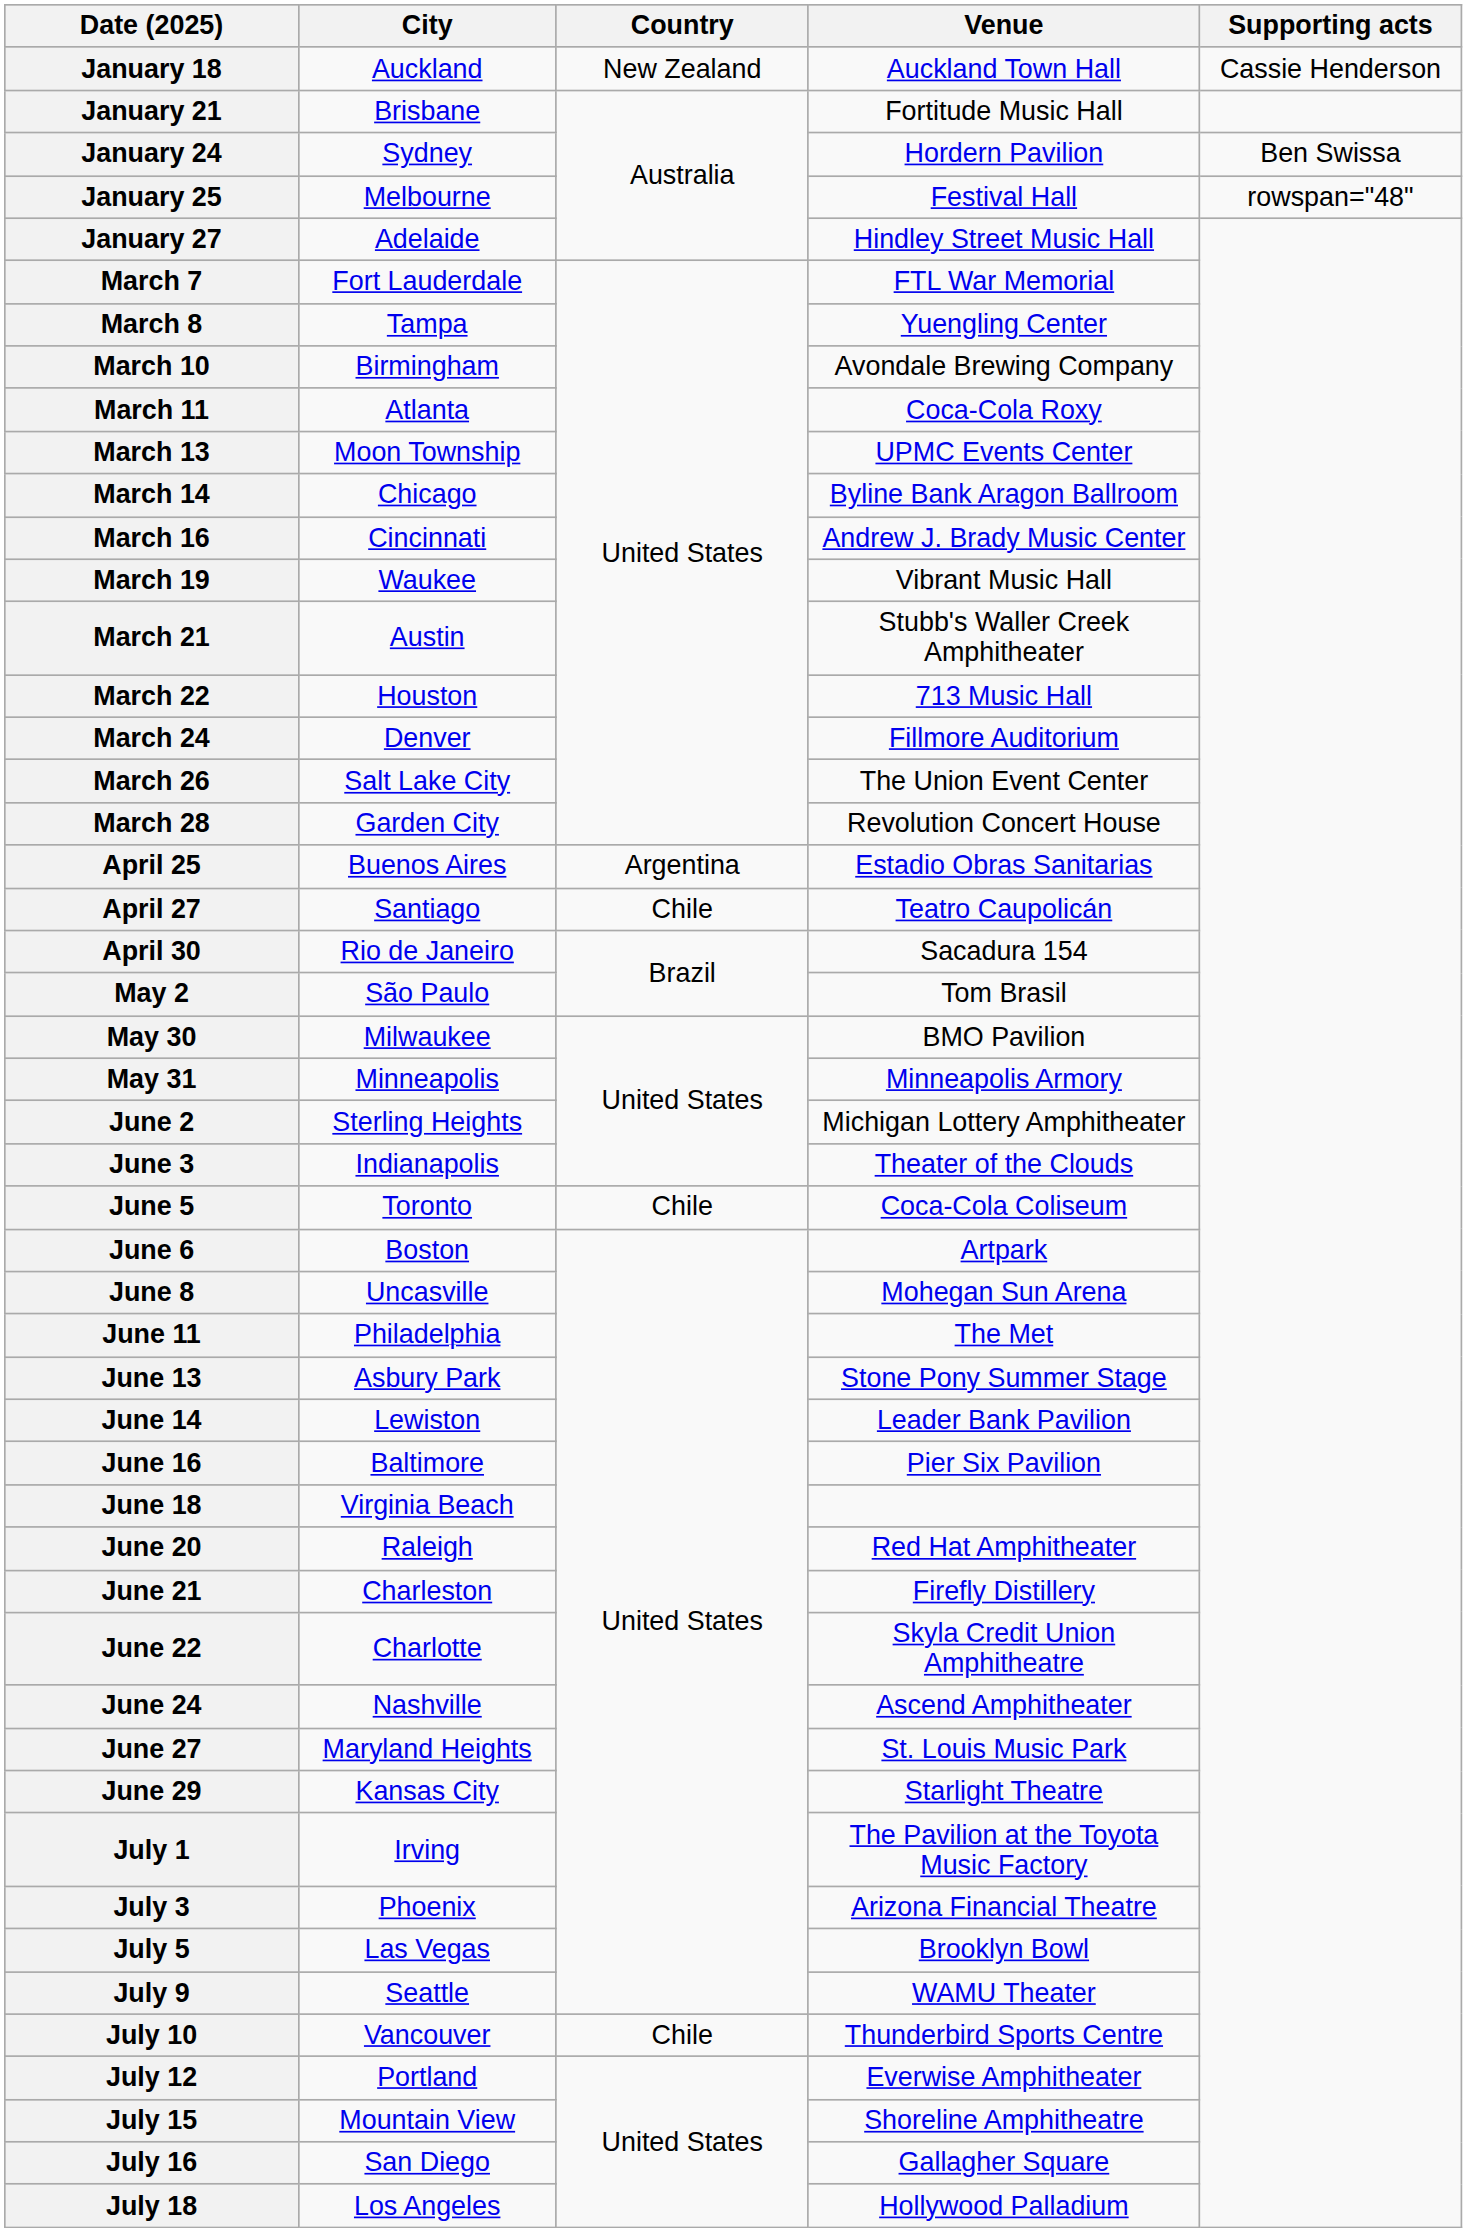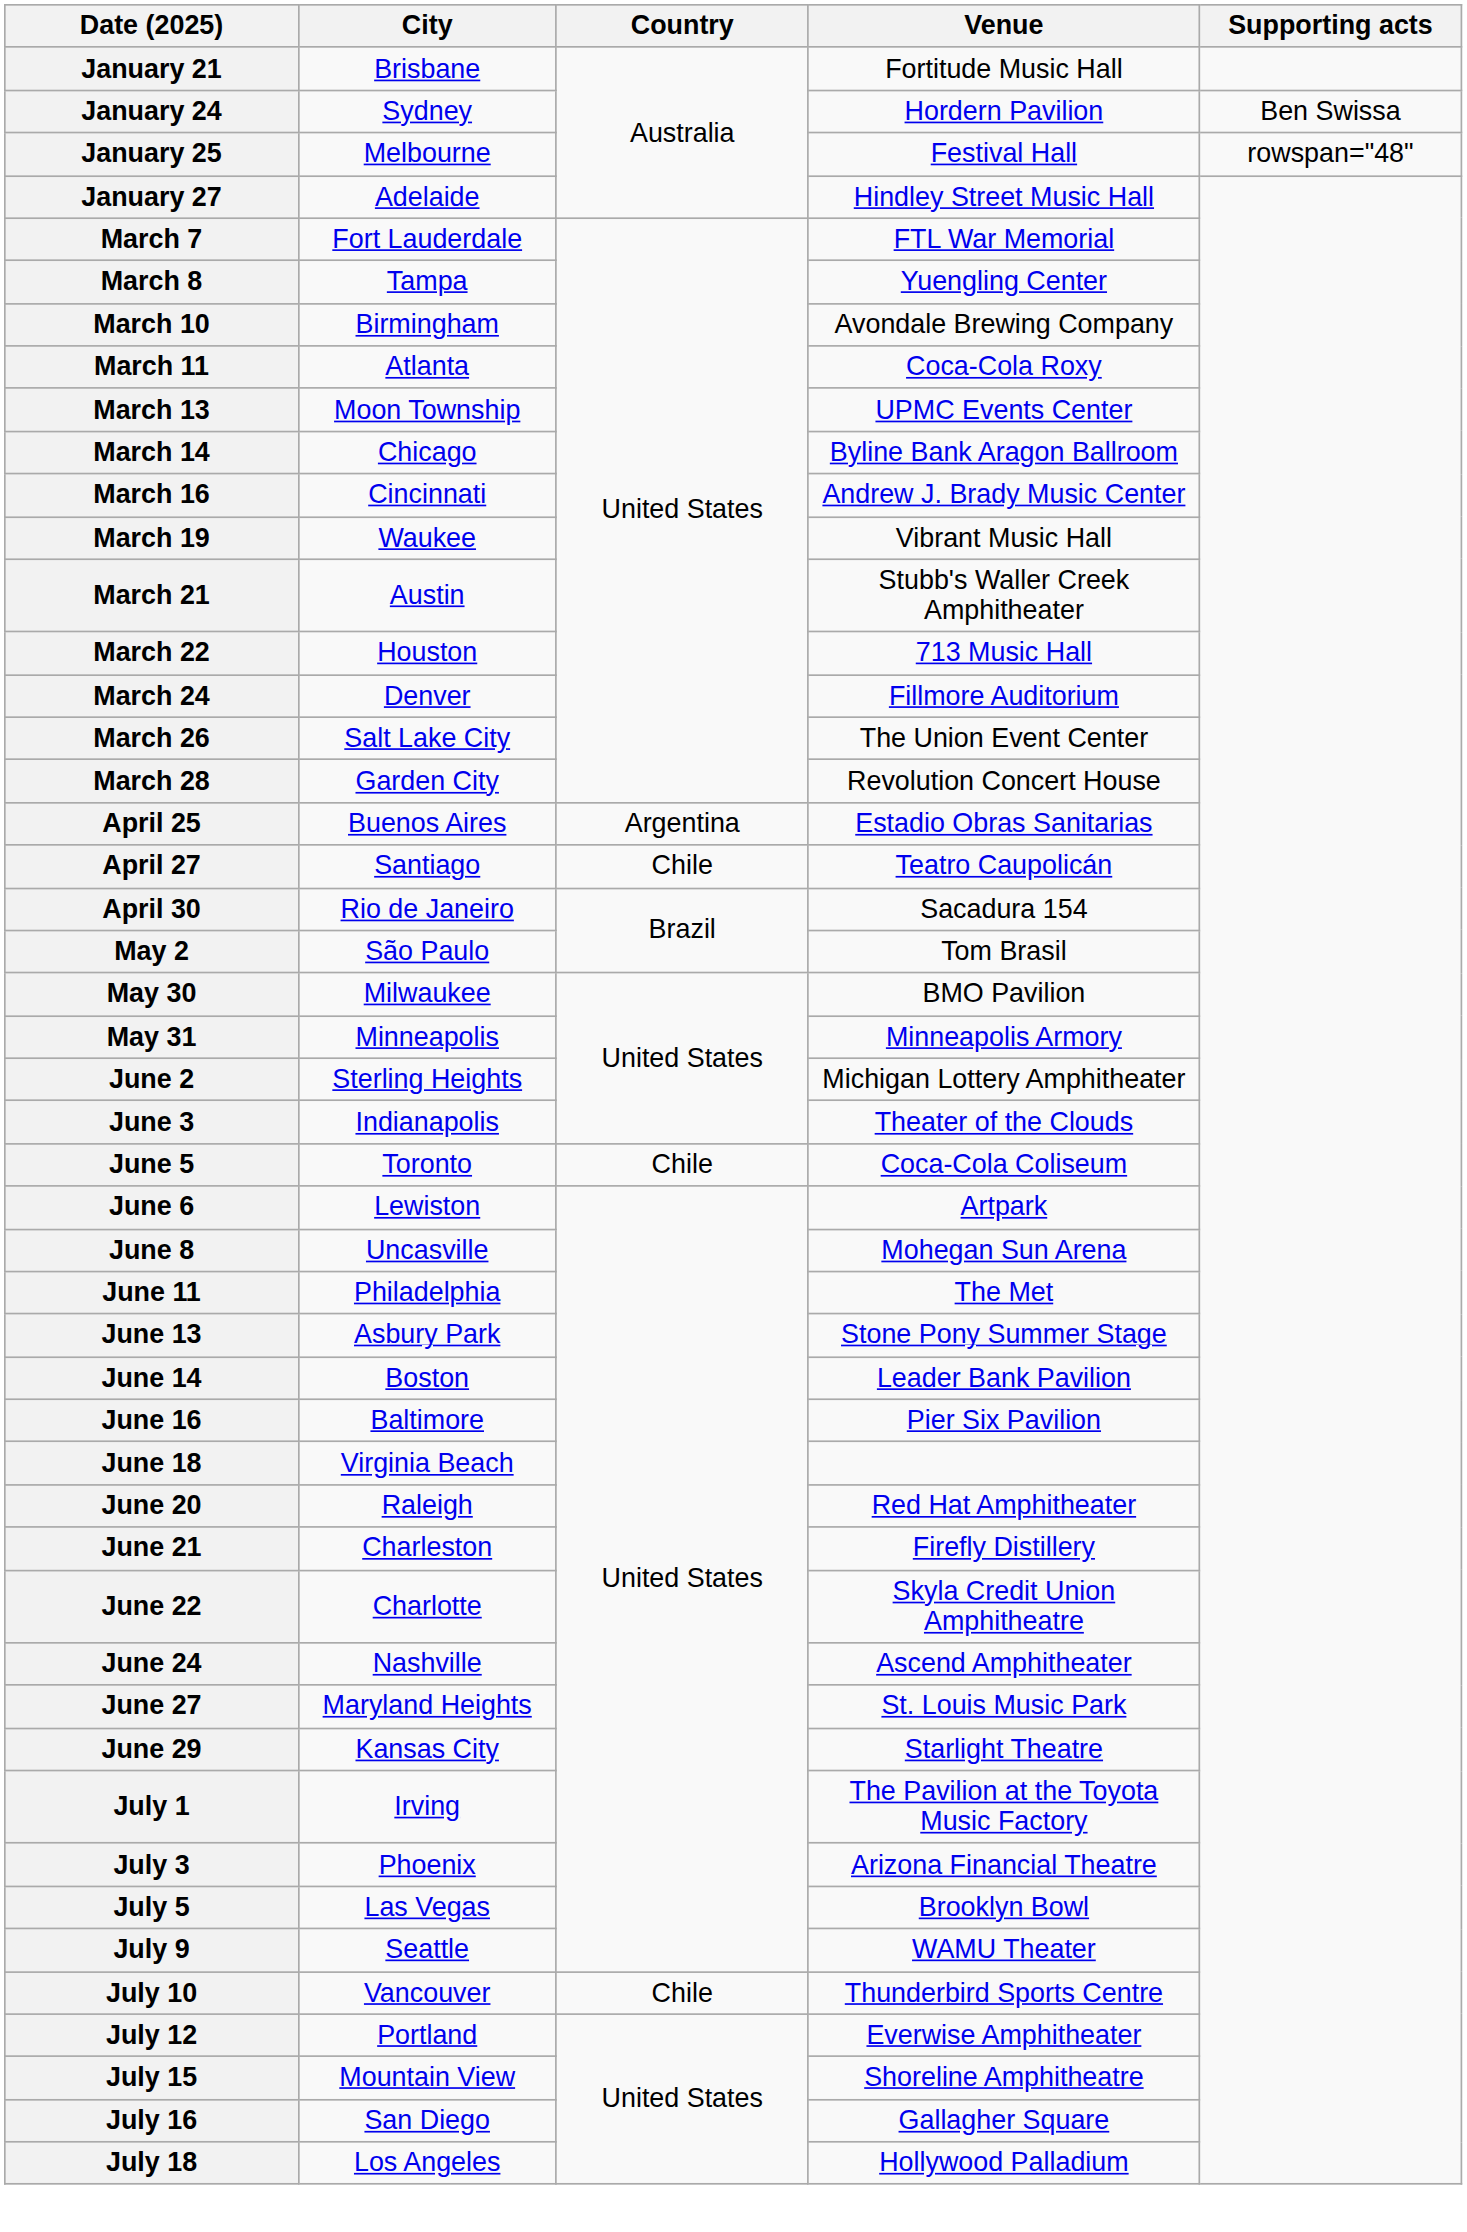- row: January 18 | Auckland | New Zealand | Auckland Town Hall | Cassie Henderson
June 6 | City: Boston -> Lewiston
June 14 | City: Lewiston -> Boston
